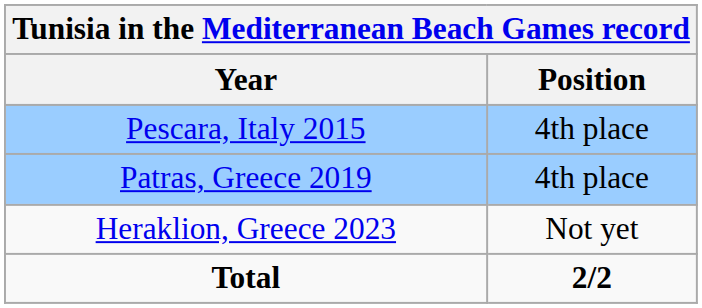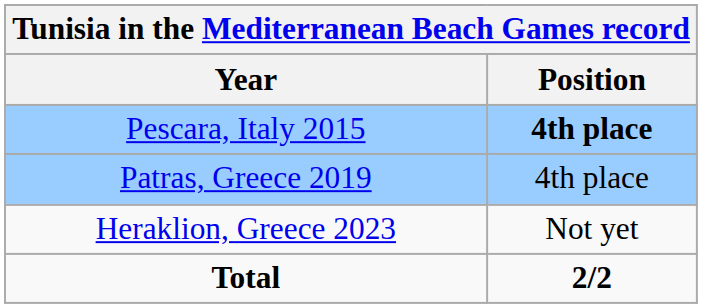Pescara, Italy 2015 | Position: normal -> bold
